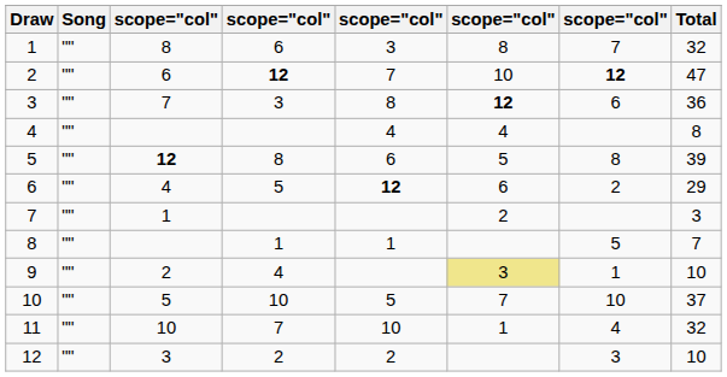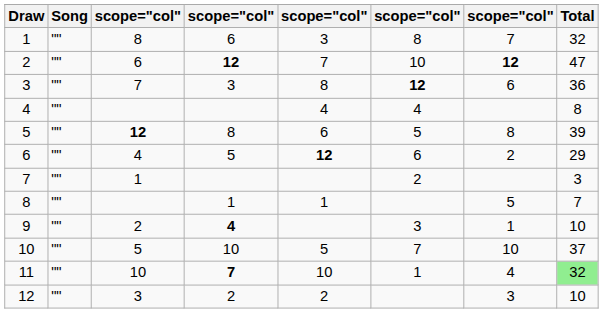9 | column 4: normal -> bold
9 | column 6: khaki background -> no background
11 | column 4: normal -> bold
11 | Total: no background -> lightgreen background
